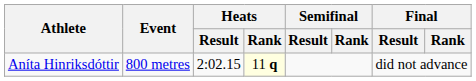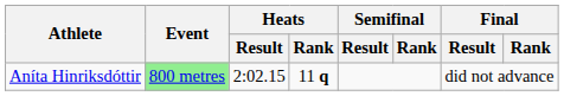Aníta Hinriksdóttir | Event: no background -> lightgreen background
Aníta Hinriksdóttir | Heats / Rank: lightyellow background -> no background
